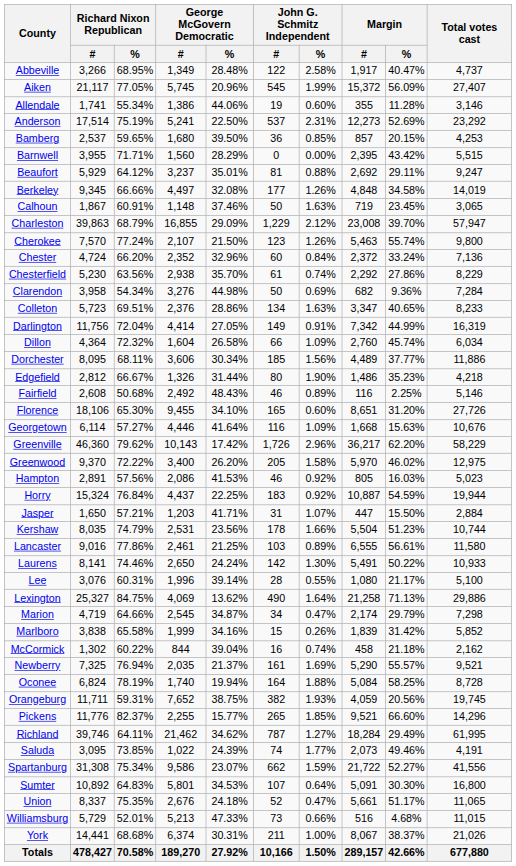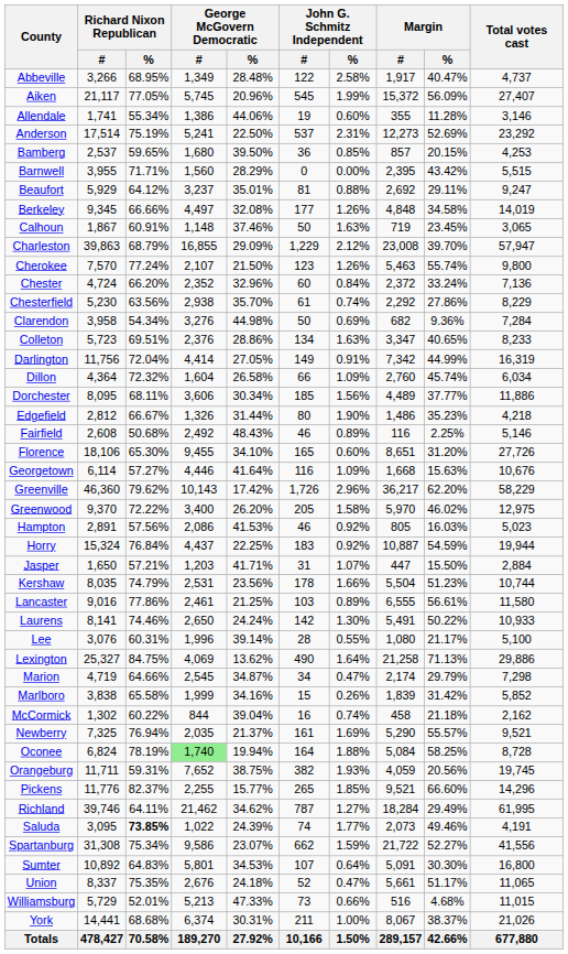Oconee | George McGovern Democratic / #: no background -> lightgreen background
Saluda | Richard Nixon Republican / %: normal -> bold
